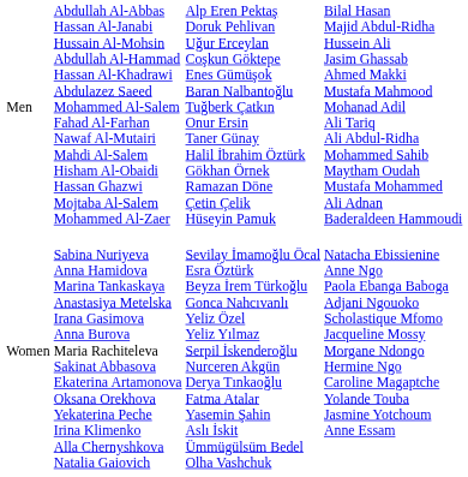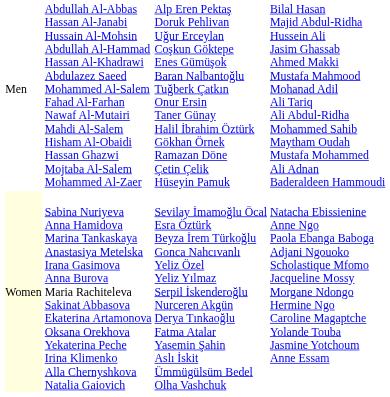Women | column 1: no background -> lightyellow background
